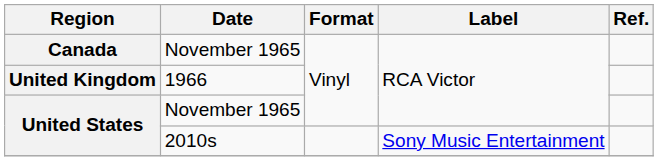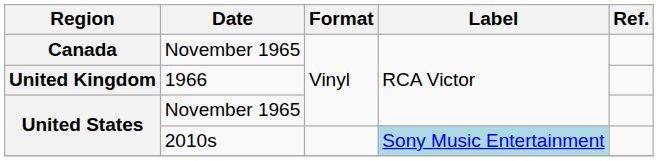United States / 2010s | Label: no background -> lightblue background
